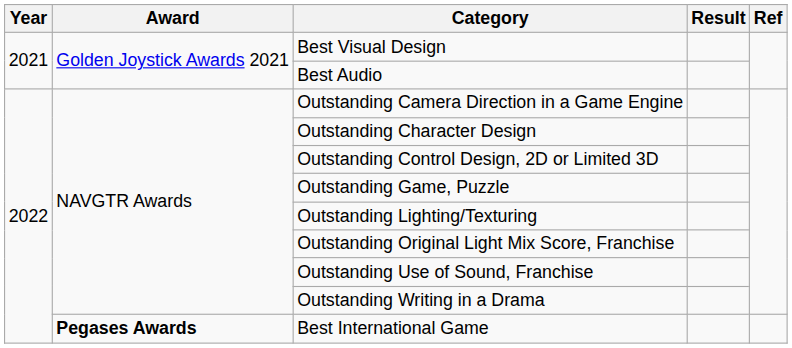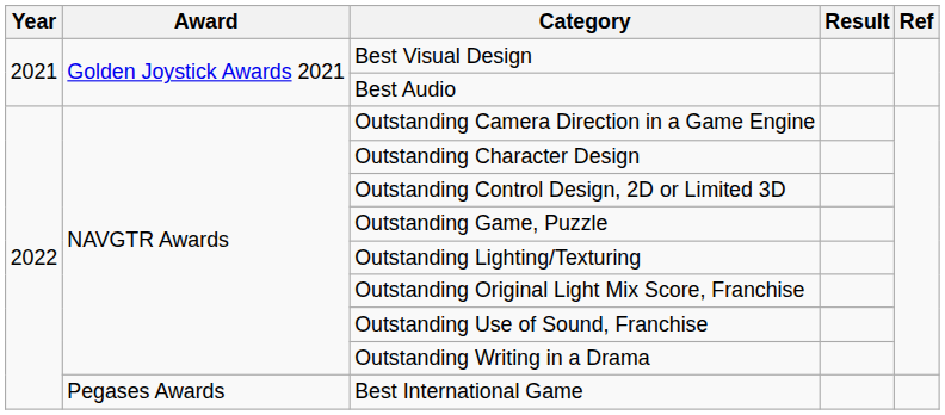Best International Game | Award: bold -> normal
